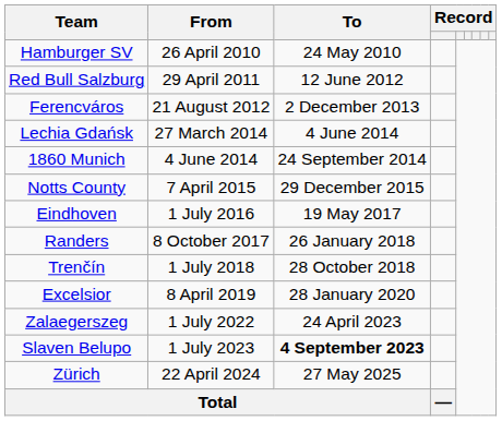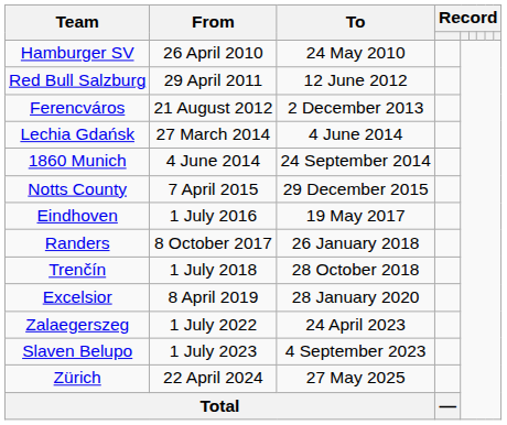Slaven Belupo | To: bold -> normal
